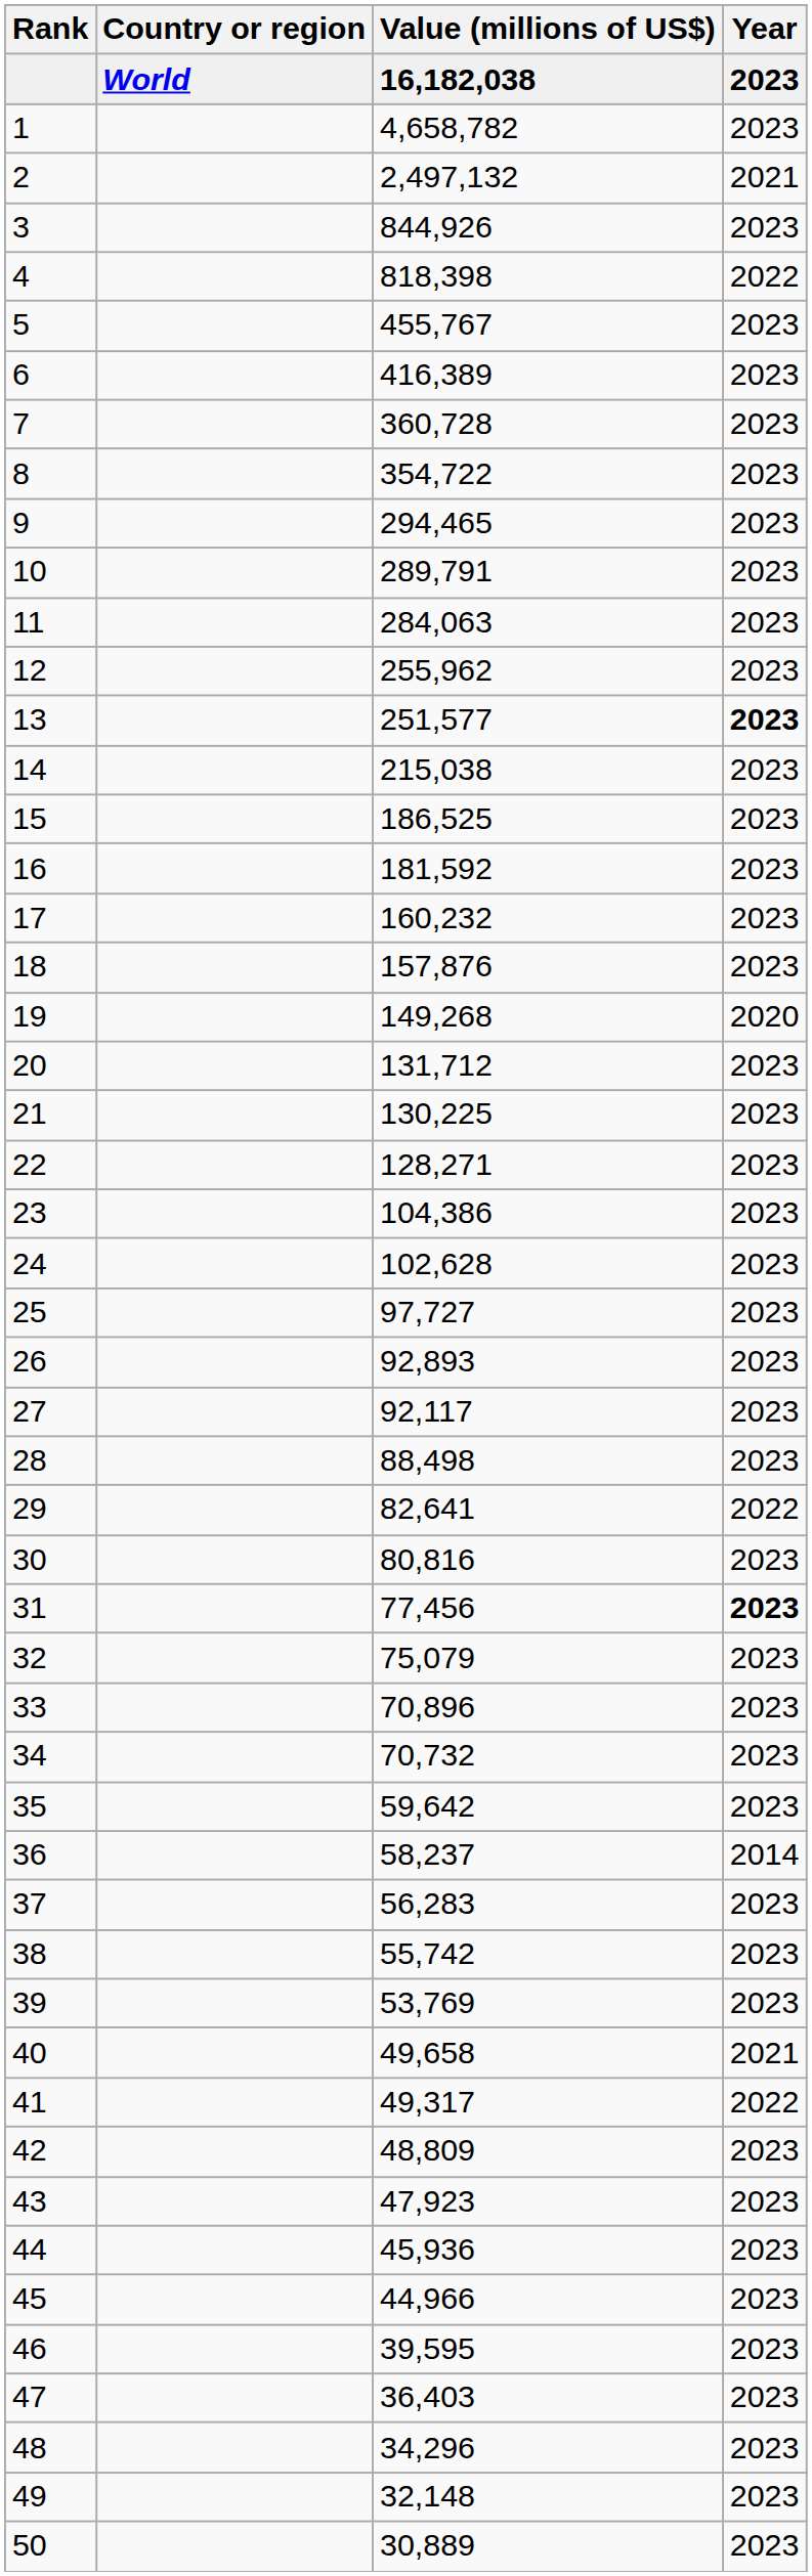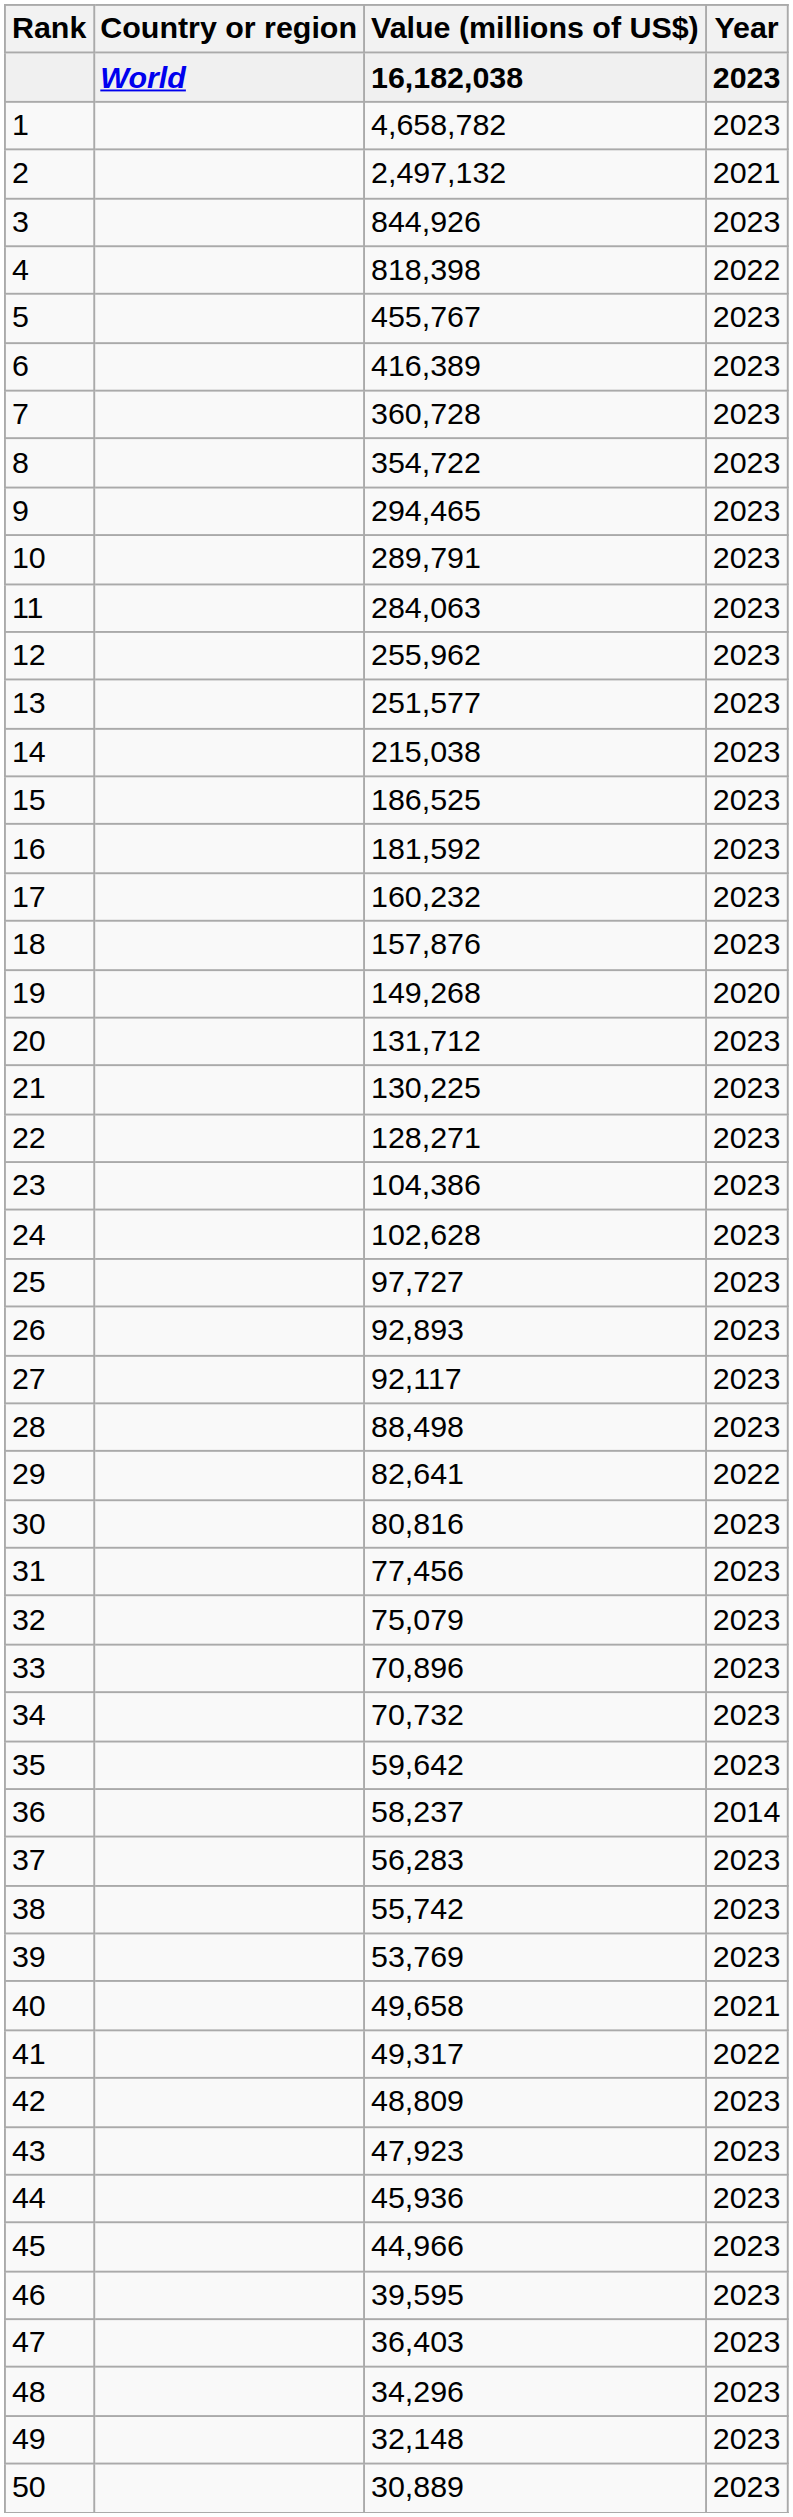13 | Year: bold -> normal
31 | Year: bold -> normal
